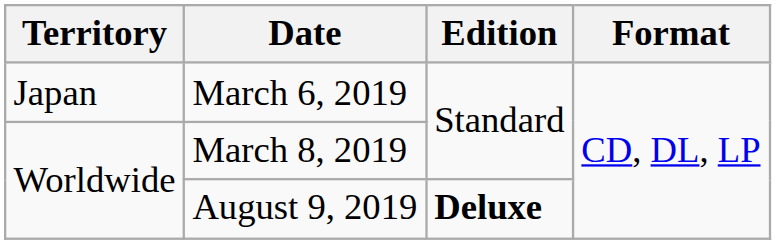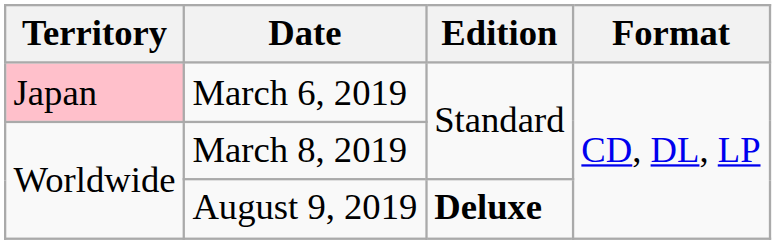March 6, 2019 | Territory: no background -> pink background
